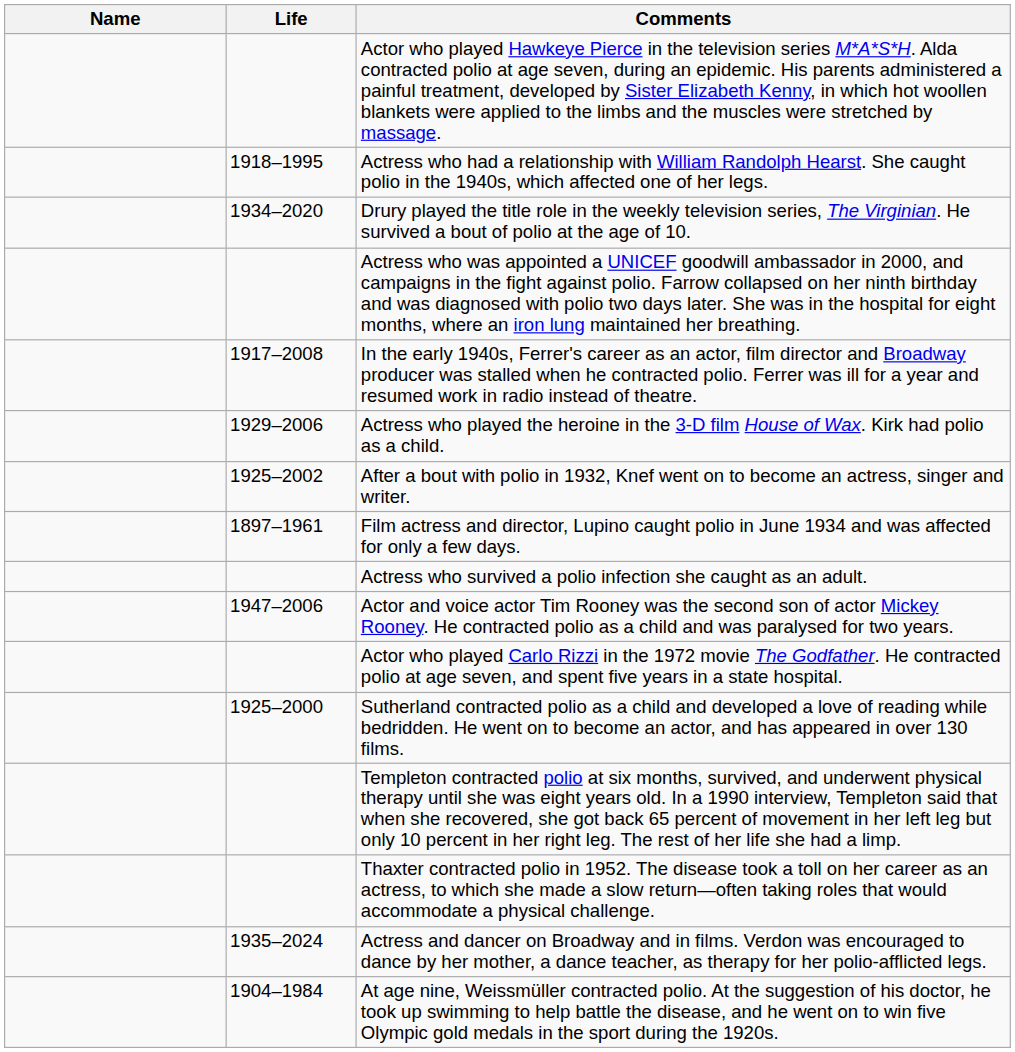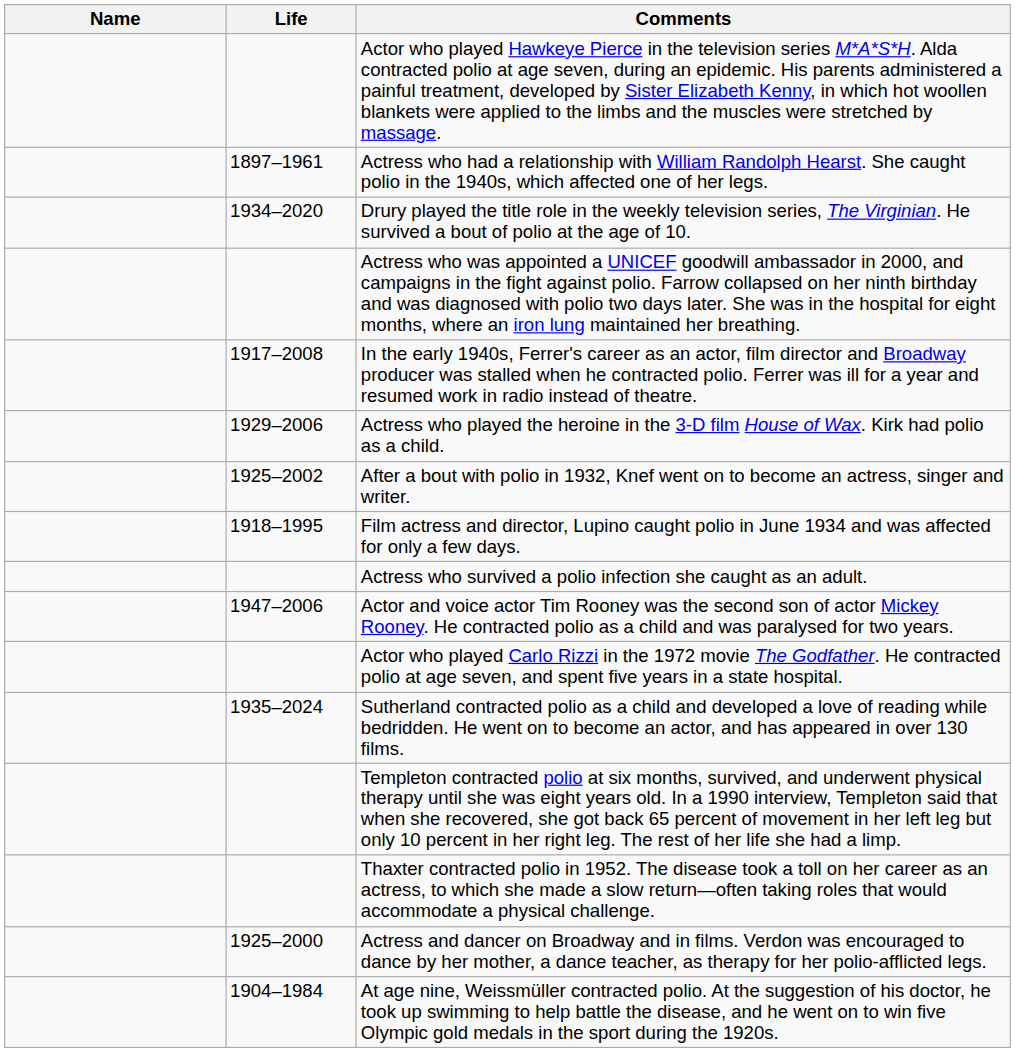row 3 | Life: 1918–1995 -> 1897–1961
row 9 | Life: 1897–1961 -> 1918–1995
row 13 | Life: 1925–2000 -> 1935–2024
row 16 | Life: 1935–2024 -> 1925–2000
